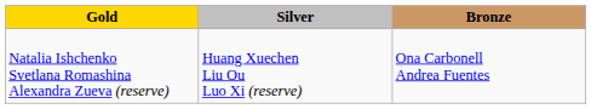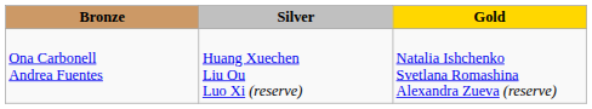columns swapped: Gold <-> Bronze
